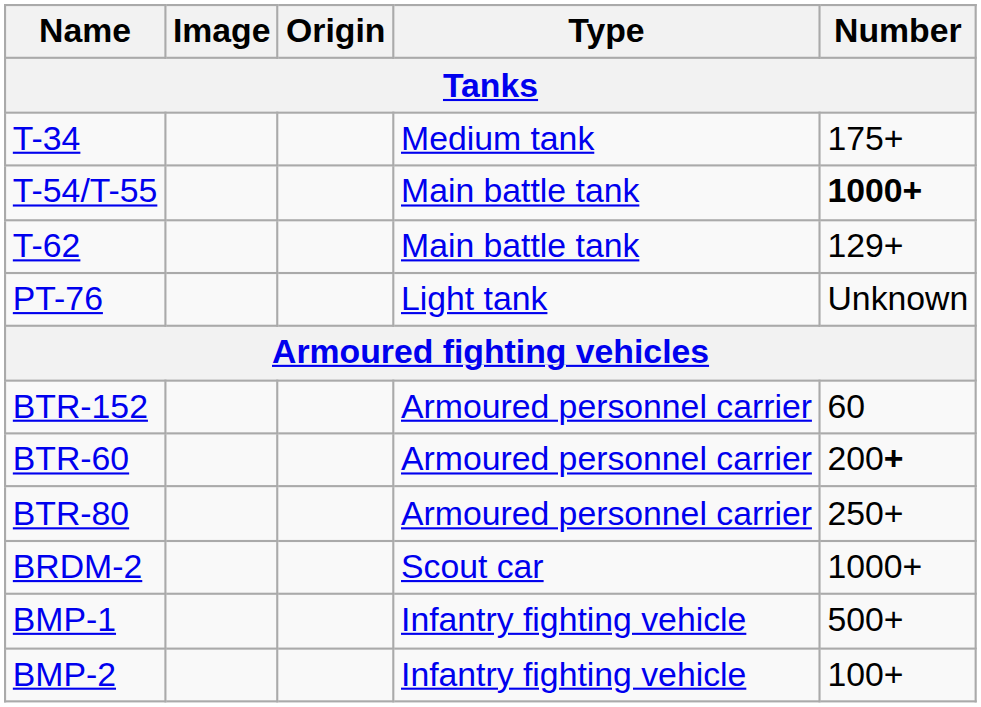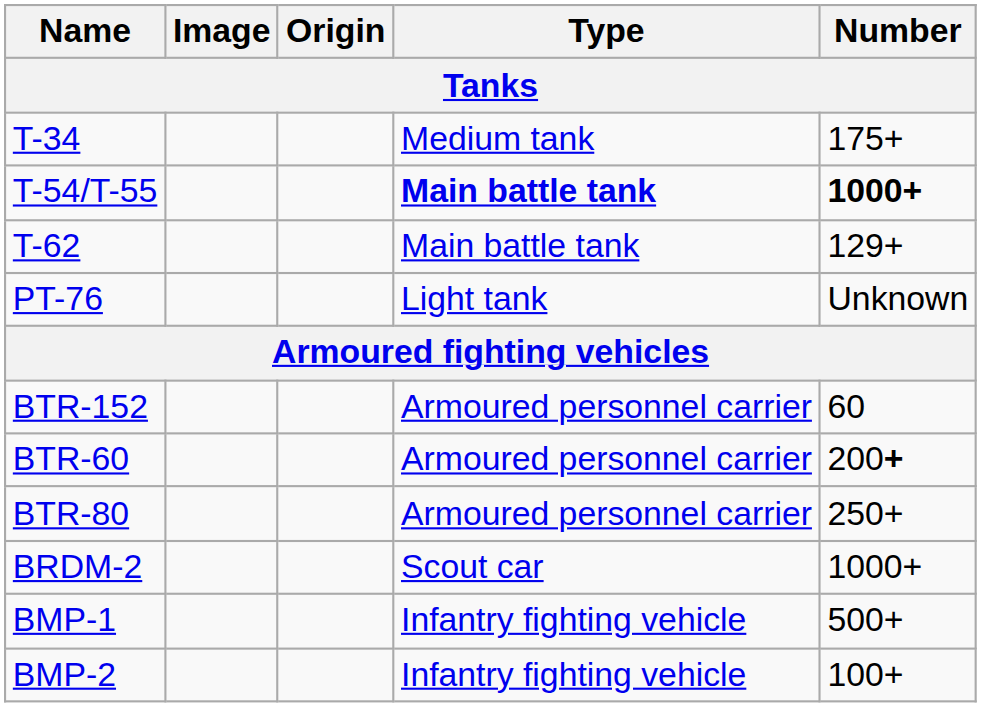T-54/T-55 | Type: normal -> bold
